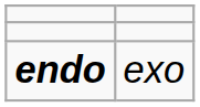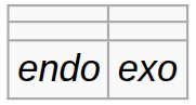row 3 | column 1: bold -> normal
